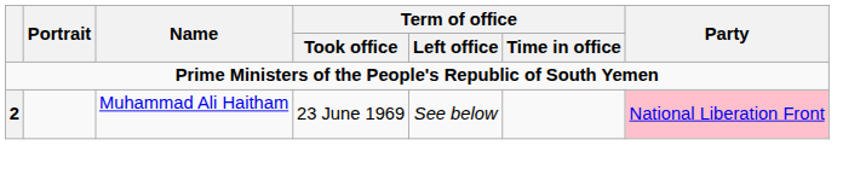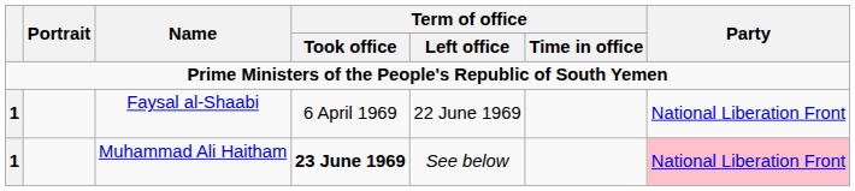+ row: 1 | Faysal al-Shaabi | 6 April 1969 | 22 June 1969 | National Liberation Front
Muhammad Ali Haitham | column 1: 2 -> 1
Muhammad Ali Haitham | Term of office / Took office: normal -> bold
